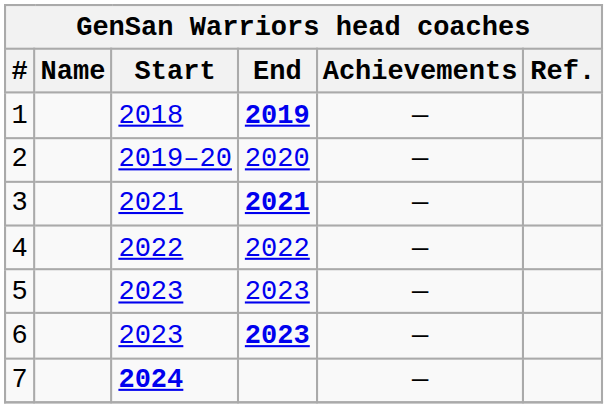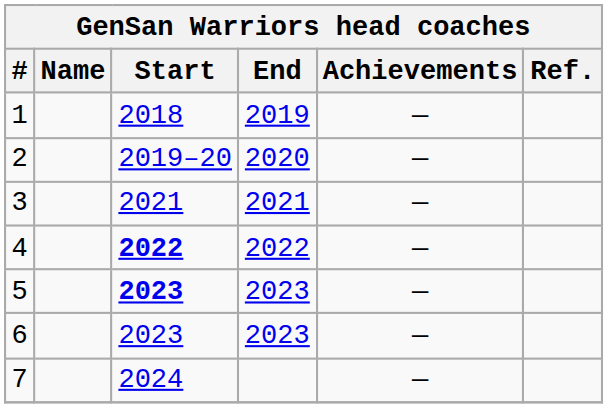1 | End: bold -> normal
3 | End: bold -> normal
4 | Start: normal -> bold
5 | Start: normal -> bold
6 | End: bold -> normal
7 | Start: bold -> normal
